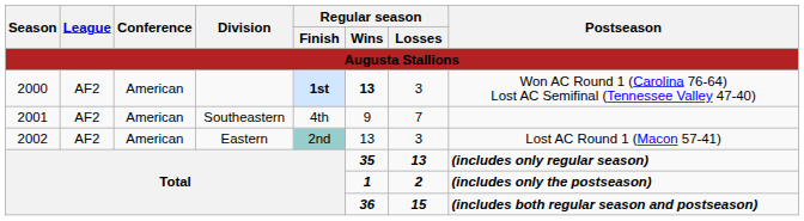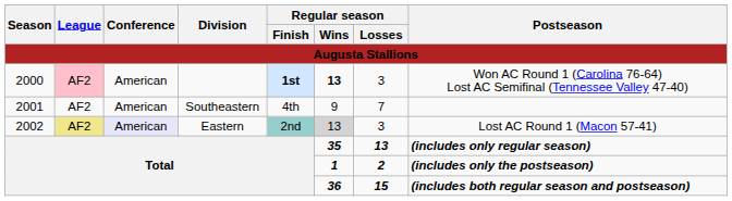2000 | League: no background -> pink background
2002 | League: no background -> khaki background
2002 | Conference: no background -> lavender background
2002 | Regular season / Wins: no background -> lightgrey background
